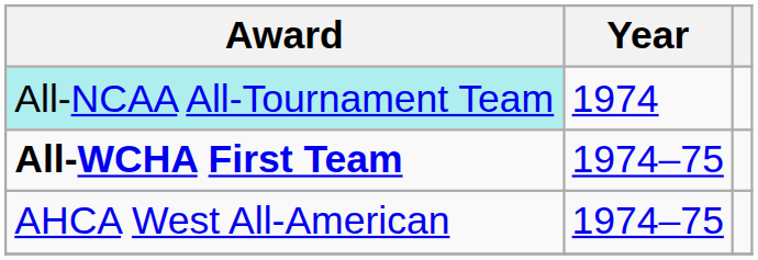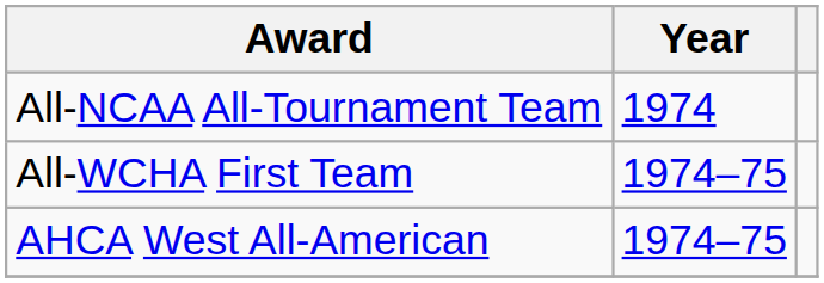row 2 | Award: paleturquoise background -> no background
row 3 | Award: bold -> normal
